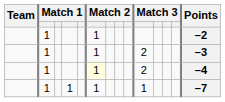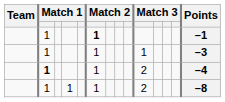row 3 | column 6: normal -> bold
row 3 | Points: –2 -> –1
row 4 | column 10: 2 -> 1
row 5 | column 2: normal -> bold
row 5 | column 6: lightyellow background -> no background
row 6 | column 10: 1 -> 2
row 6 | Points: –7 -> –8
